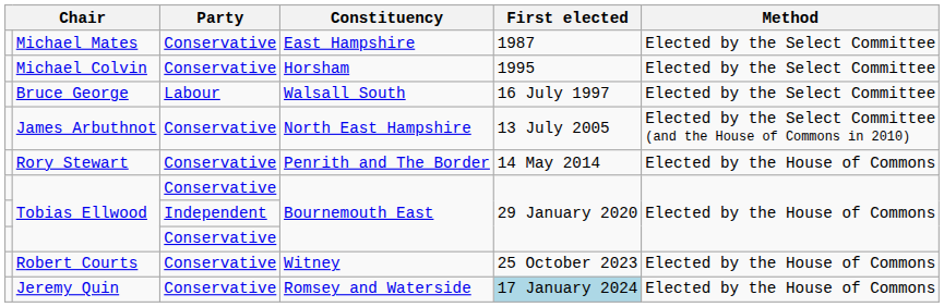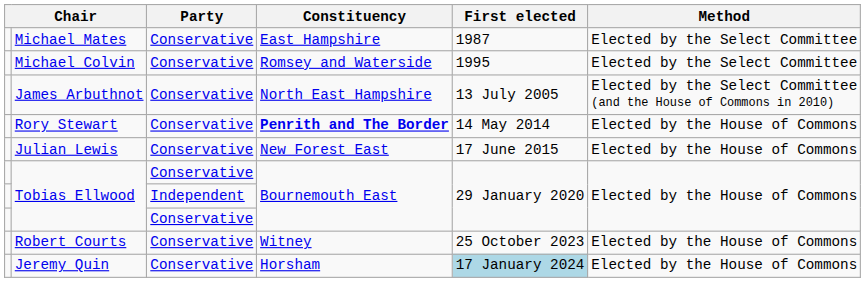Michael Colvin | Constituency: Horsham -> Romsey and Waterside
- row: Bruce George | Labour | Walsall South | 16 July 1997 | Elected by the Select Committee
Rory Stewart | Constituency: normal -> bold
+ row: Julian Lewis | Conservative | New Forest East | 17 June 2015 | Elected by the House of Commons
Jeremy Quin | Constituency: Romsey and Waterside -> Horsham
